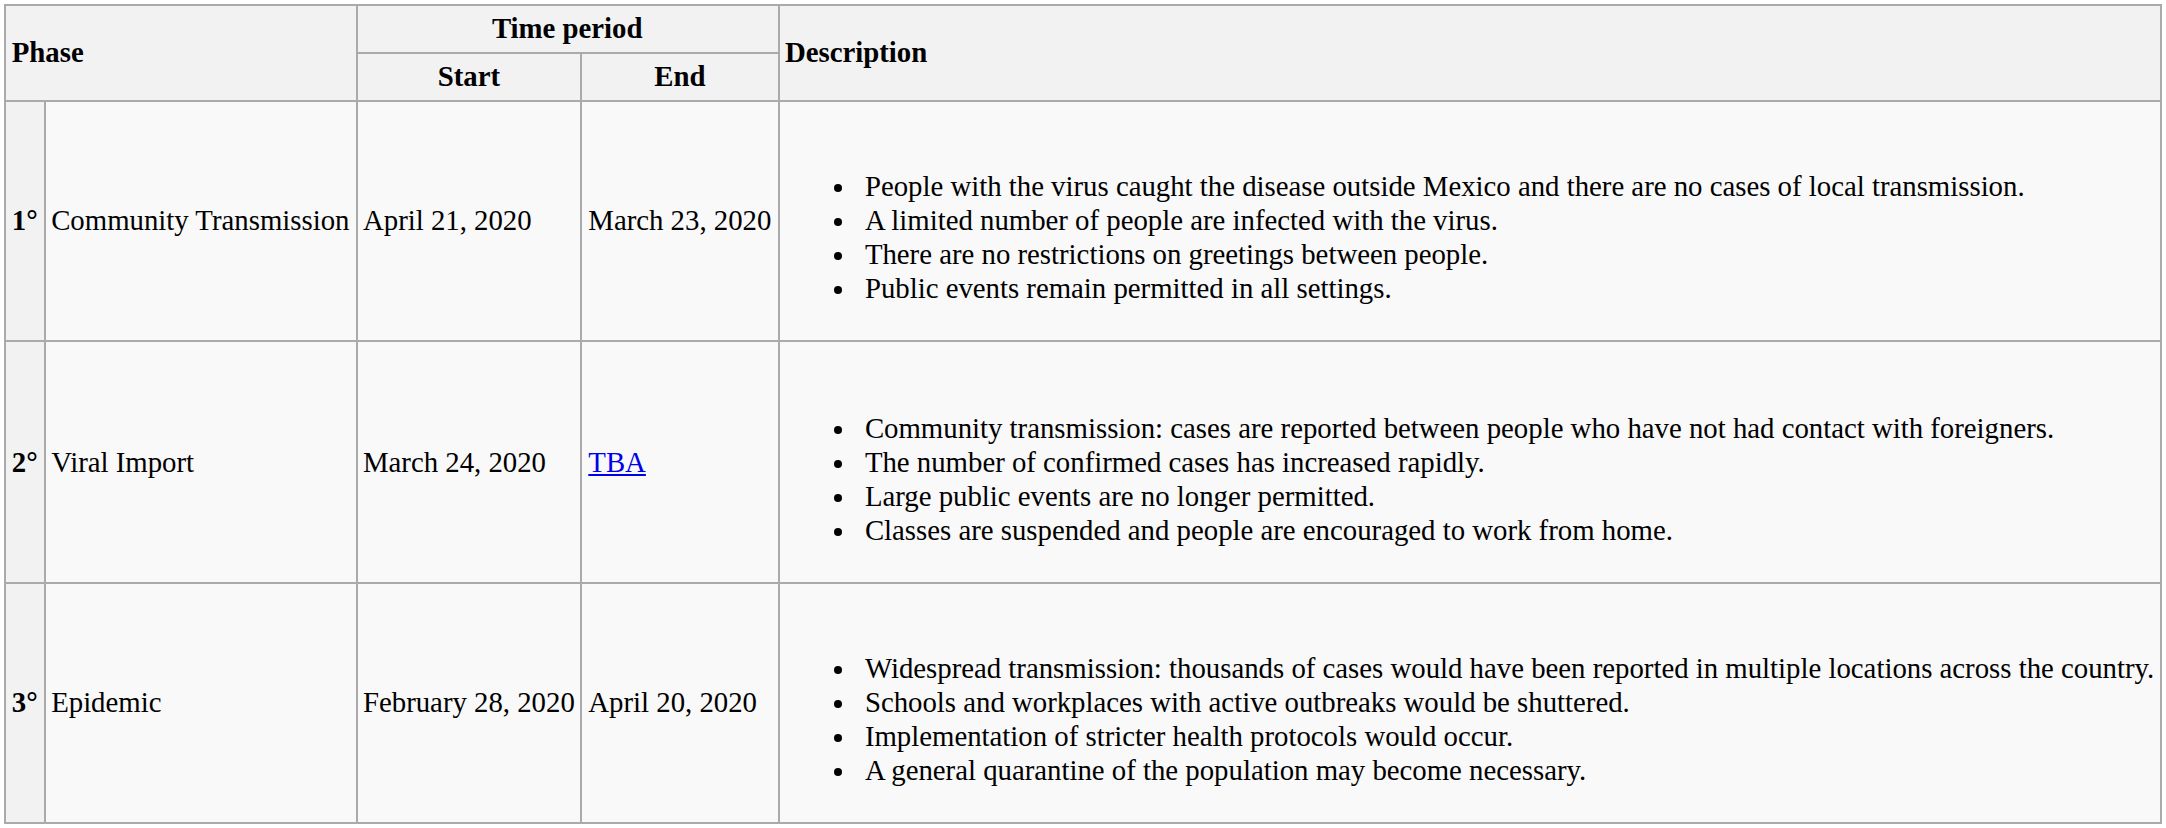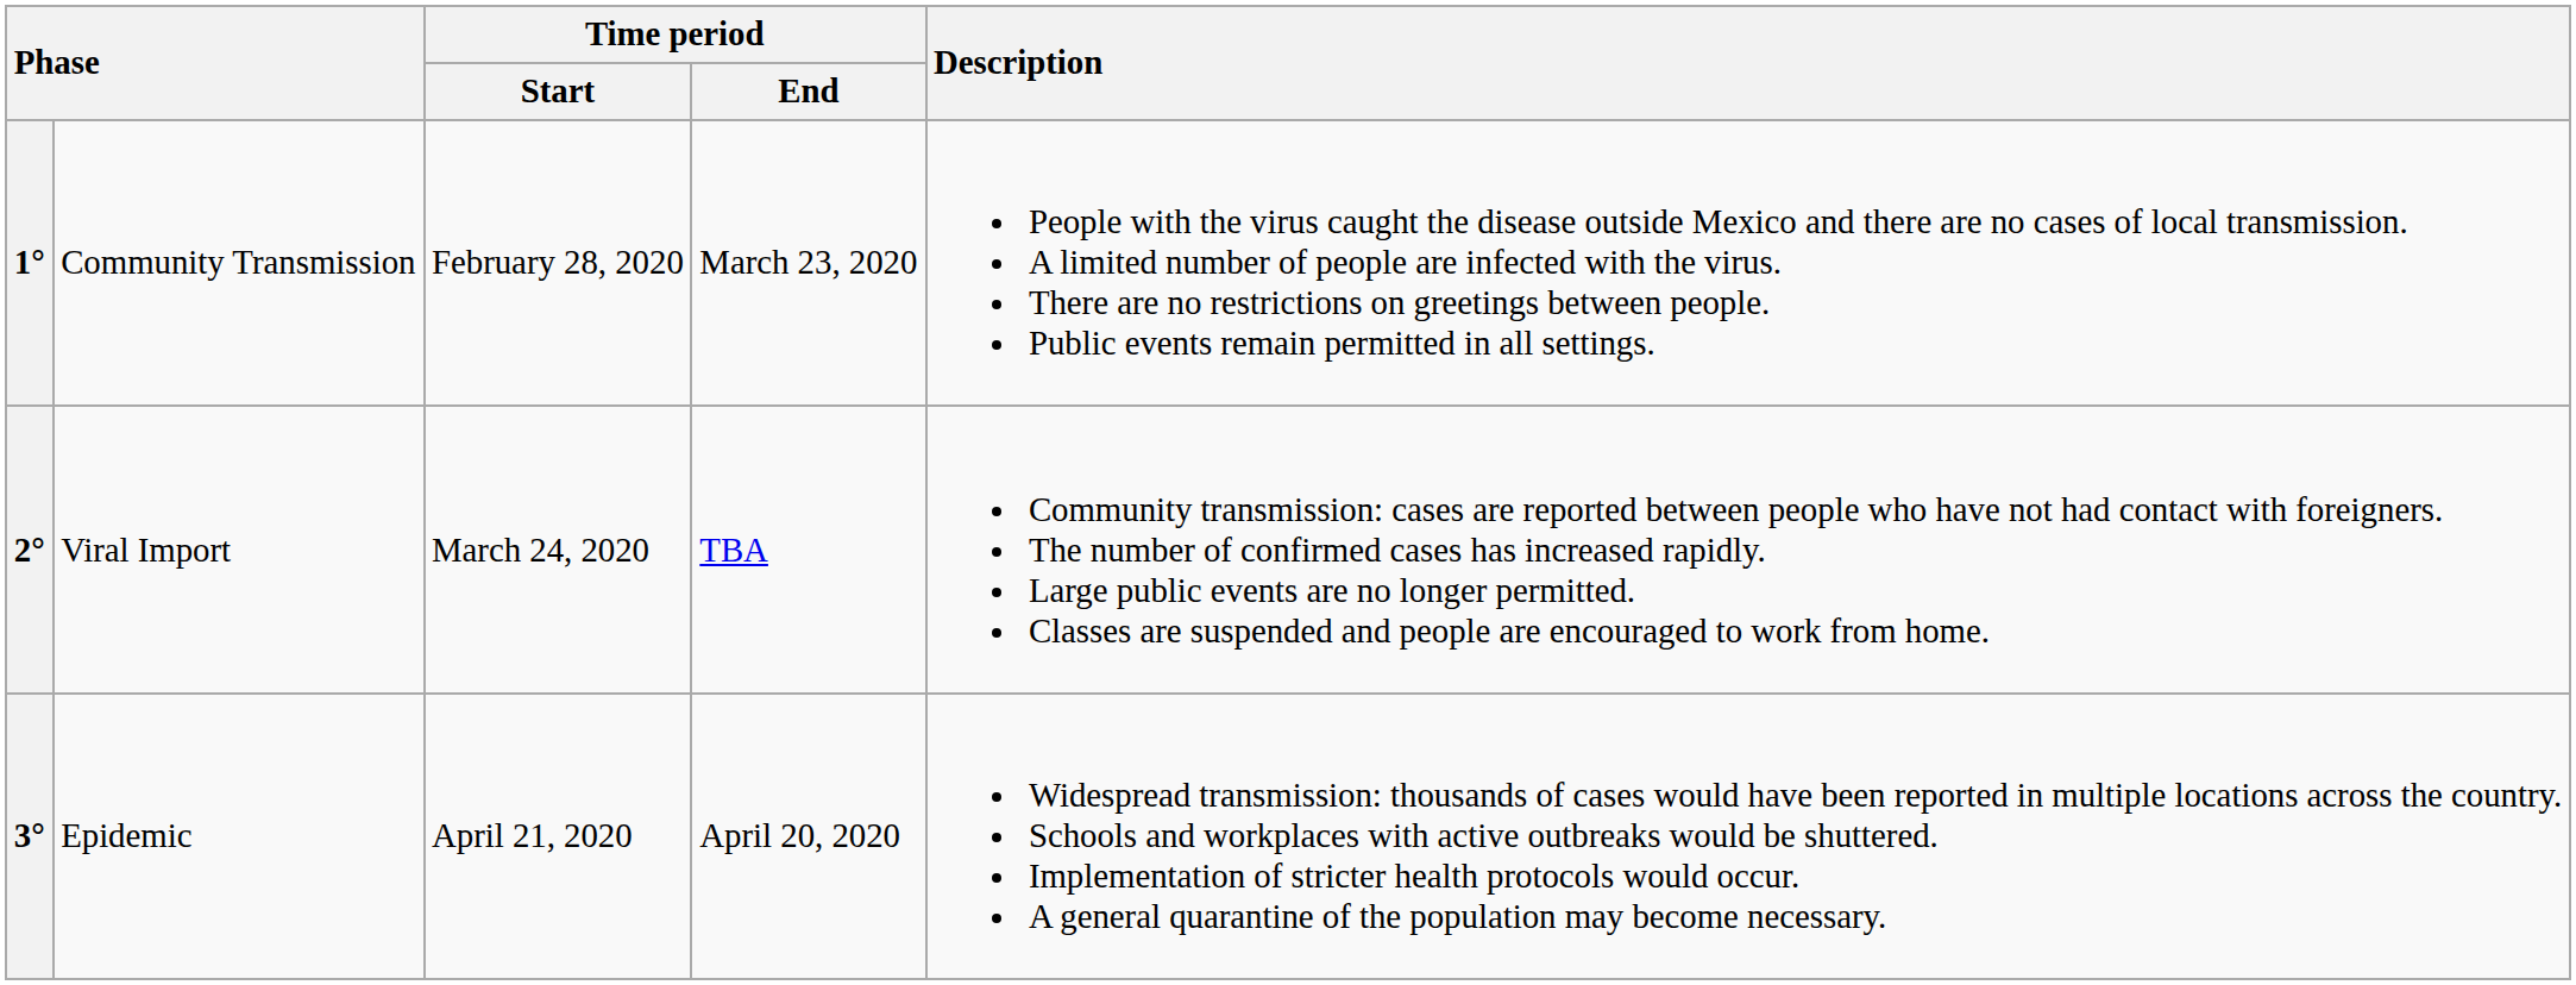1° | Time period / Start: April 21, 2020 -> February 28, 2020
3° | Time period / Start: February 28, 2020 -> April 21, 2020
